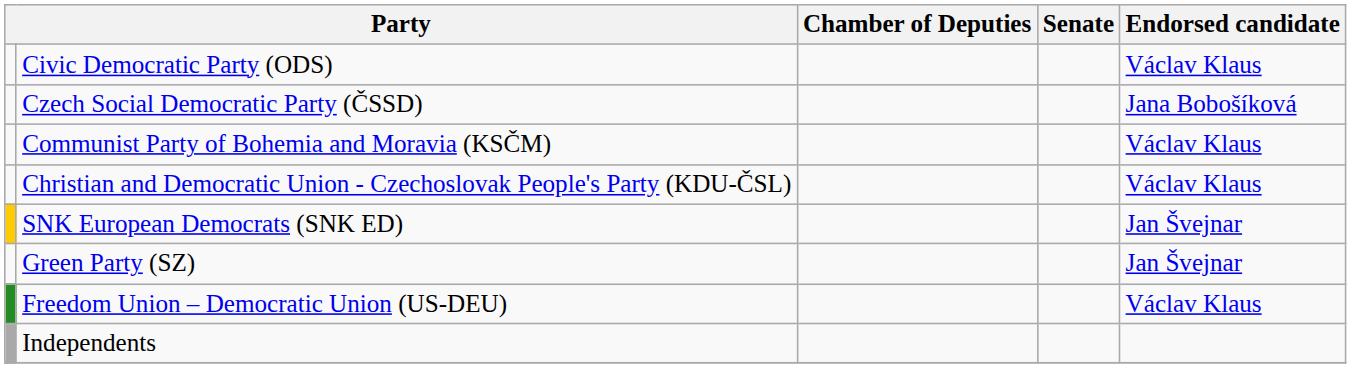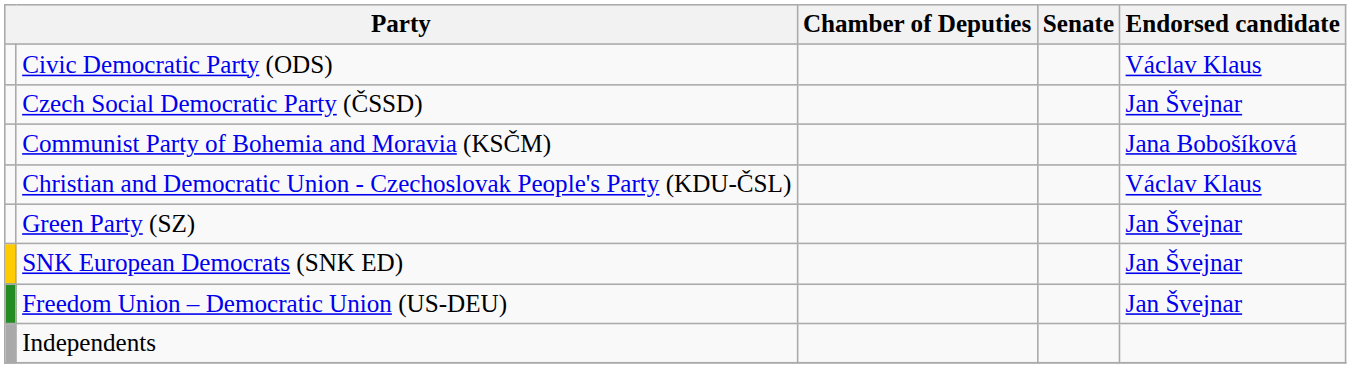Czech Social Democratic Party (ČSSD) | Endorsed candidate: Jana Bobošíková -> Jan Švejnar
Communist Party of Bohemia and Moravia (KSČM) | Endorsed candidate: Václav Klaus -> Jana Bobošíková
rows swapped: Green Party (SZ) <-> SNK European Democrats (SNK ED)
Freedom Union – Democratic Union (US-DEU) | Endorsed candidate: Václav Klaus -> Jan Švejnar
